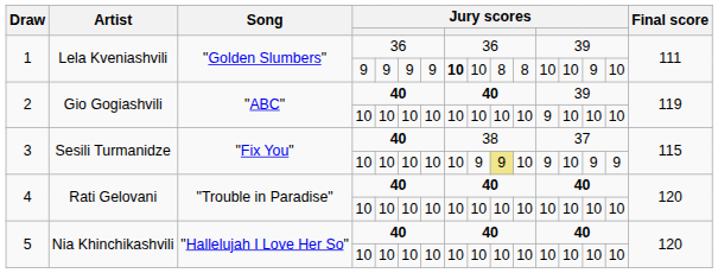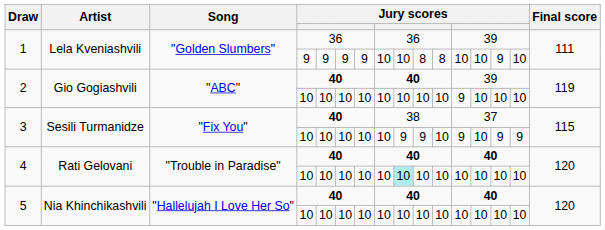1 / 9 | column 8: bold -> normal
3 / 10 | column 10: khaki background -> no background
4 / 10 | column 9: no background -> paleturquoise background
